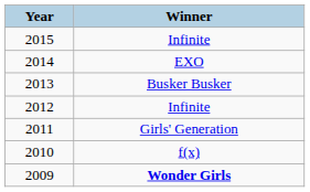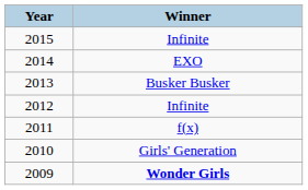2011 | Winner: Girls' Generation -> f(x)
2010 | Winner: f(x) -> Girls' Generation
